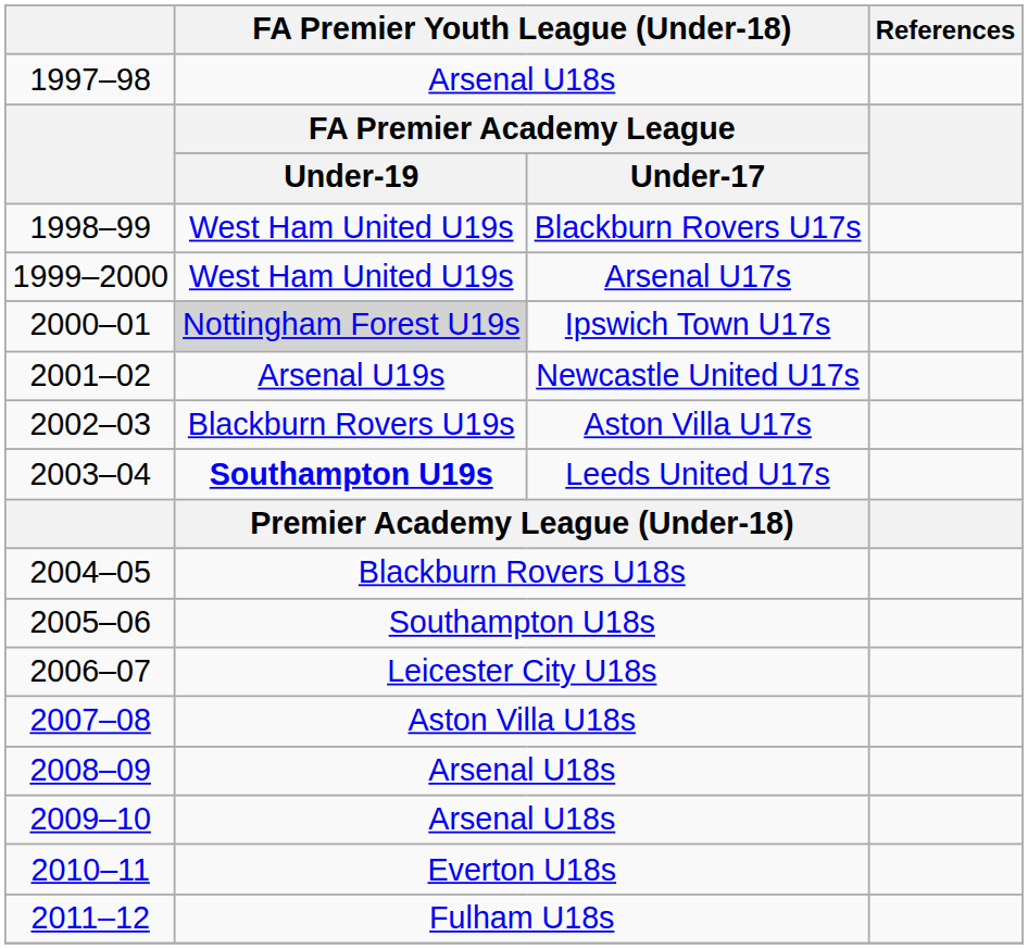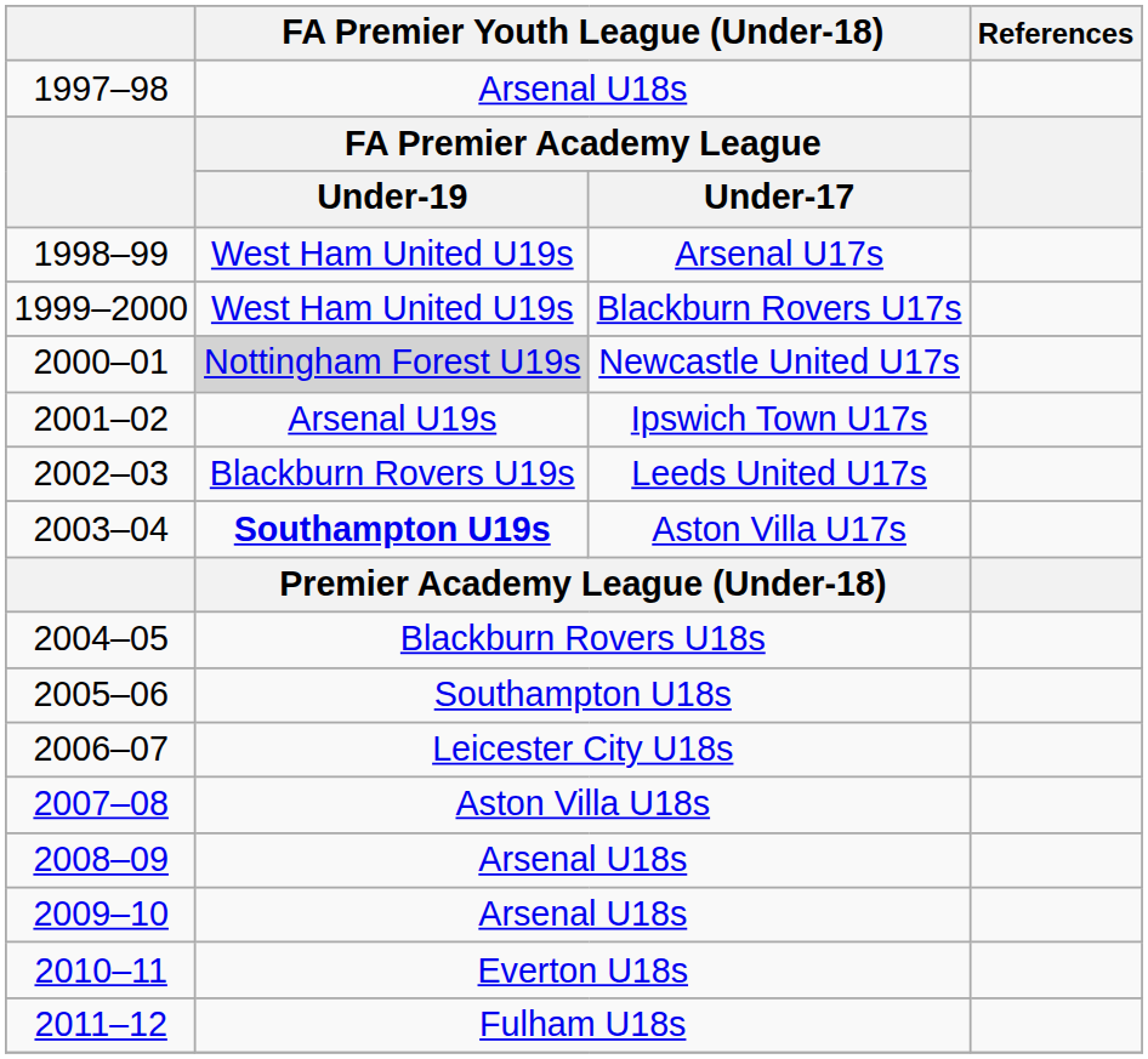1998–99 | column 3: Blackburn Rovers U17s -> Arsenal U17s
1999–2000 | column 3: Arsenal U17s -> Blackburn Rovers U17s
2000–01 | column 3: Ipswich Town U17s -> Newcastle United U17s
2001–02 | column 3: Newcastle United U17s -> Ipswich Town U17s
2002–03 | column 3: Aston Villa U17s -> Leeds United U17s
2003–04 | column 3: Leeds United U17s -> Aston Villa U17s
